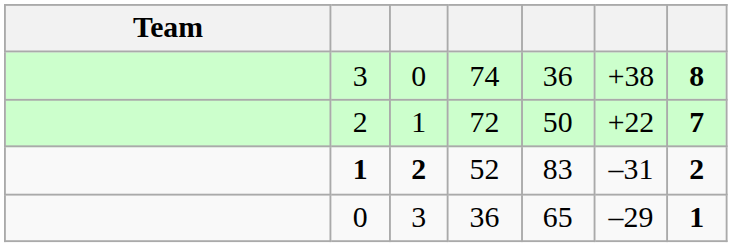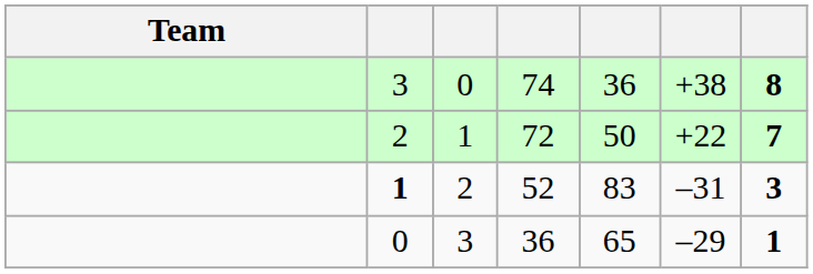row 4 | column 3: bold -> normal
row 4 | column 7: 2 -> 3
